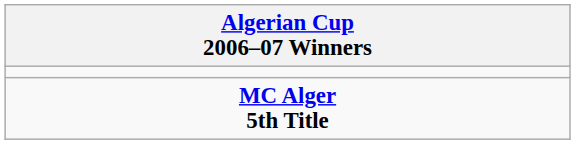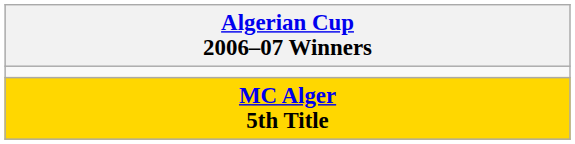row 3 | column 1: no background -> gold background
